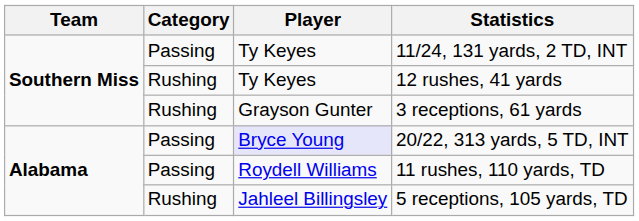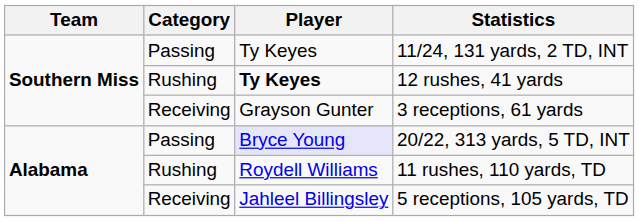12 rushes, 41 yards | Player: normal -> bold
3 receptions, 61 yards | Category: Rushing -> Receiving
11 rushes, 110 yards, TD | Category: Passing -> Rushing
5 receptions, 105 yards, TD | Category: Rushing -> Receiving
